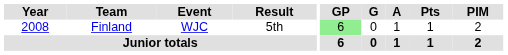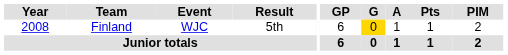Finland | GP: lightgreen background -> no background
Finland | G: no background -> gold background
